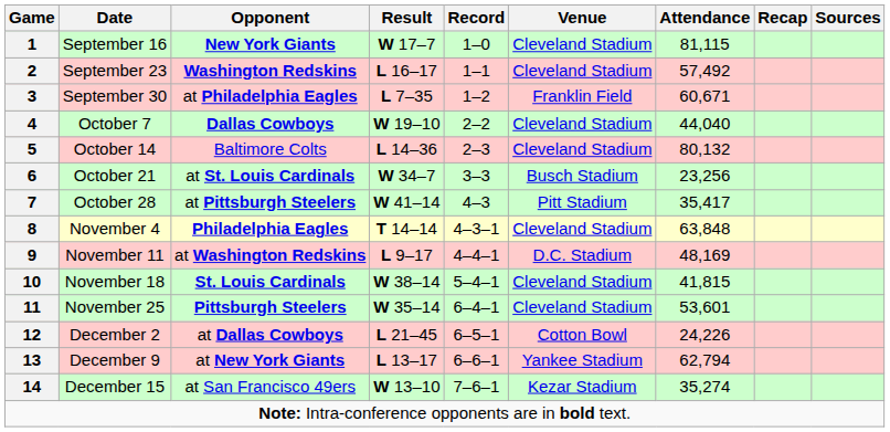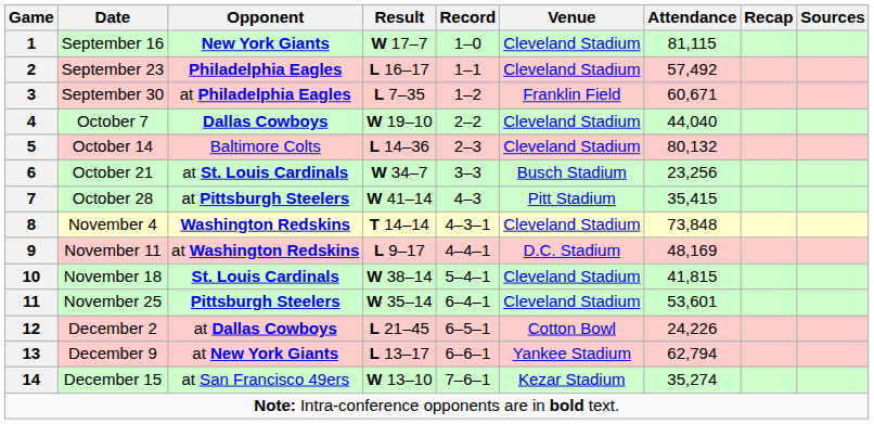2 | Opponent: Washington Redskins -> Philadelphia Eagles
7 | Attendance: 35,417 -> 35,415
8 | Opponent: Philadelphia Eagles -> Washington Redskins
8 | Attendance: 63,848 -> 73,848
